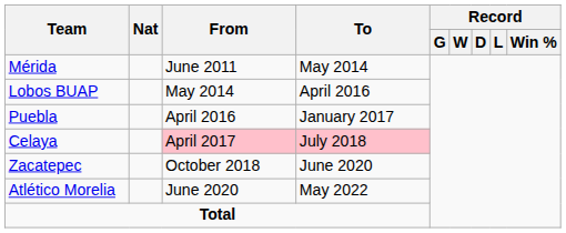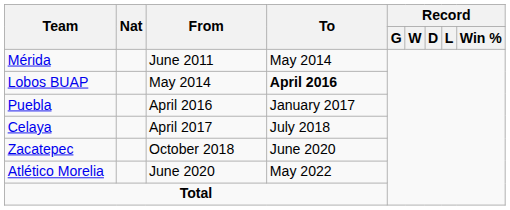Lobos BUAP | To: normal -> bold
Celaya | From: pink background -> no background
Celaya | To: pink background -> no background
